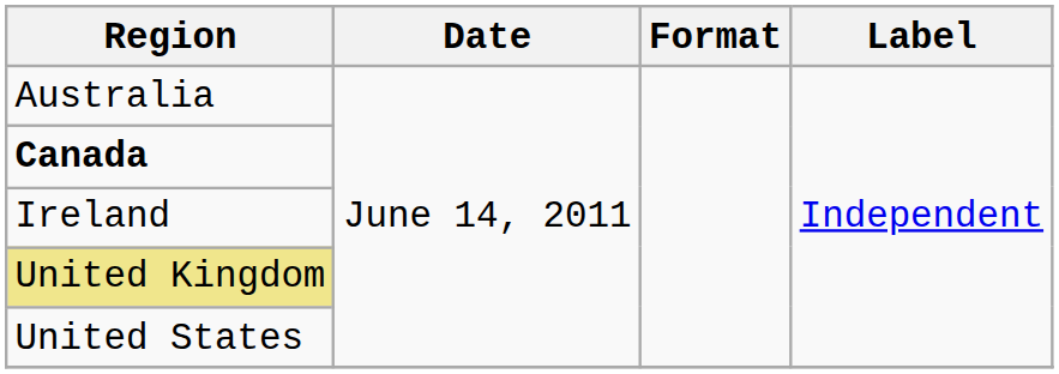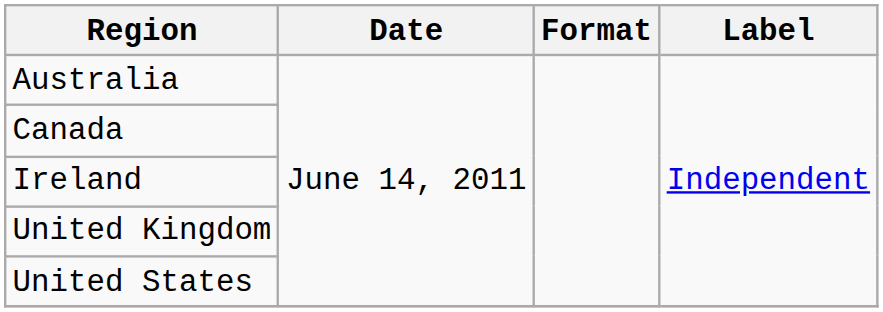Canada | Region: bold -> normal
United Kingdom | Region: khaki background -> no background
